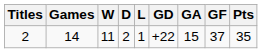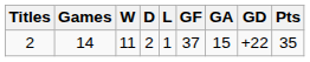columns swapped: GF <-> GD
